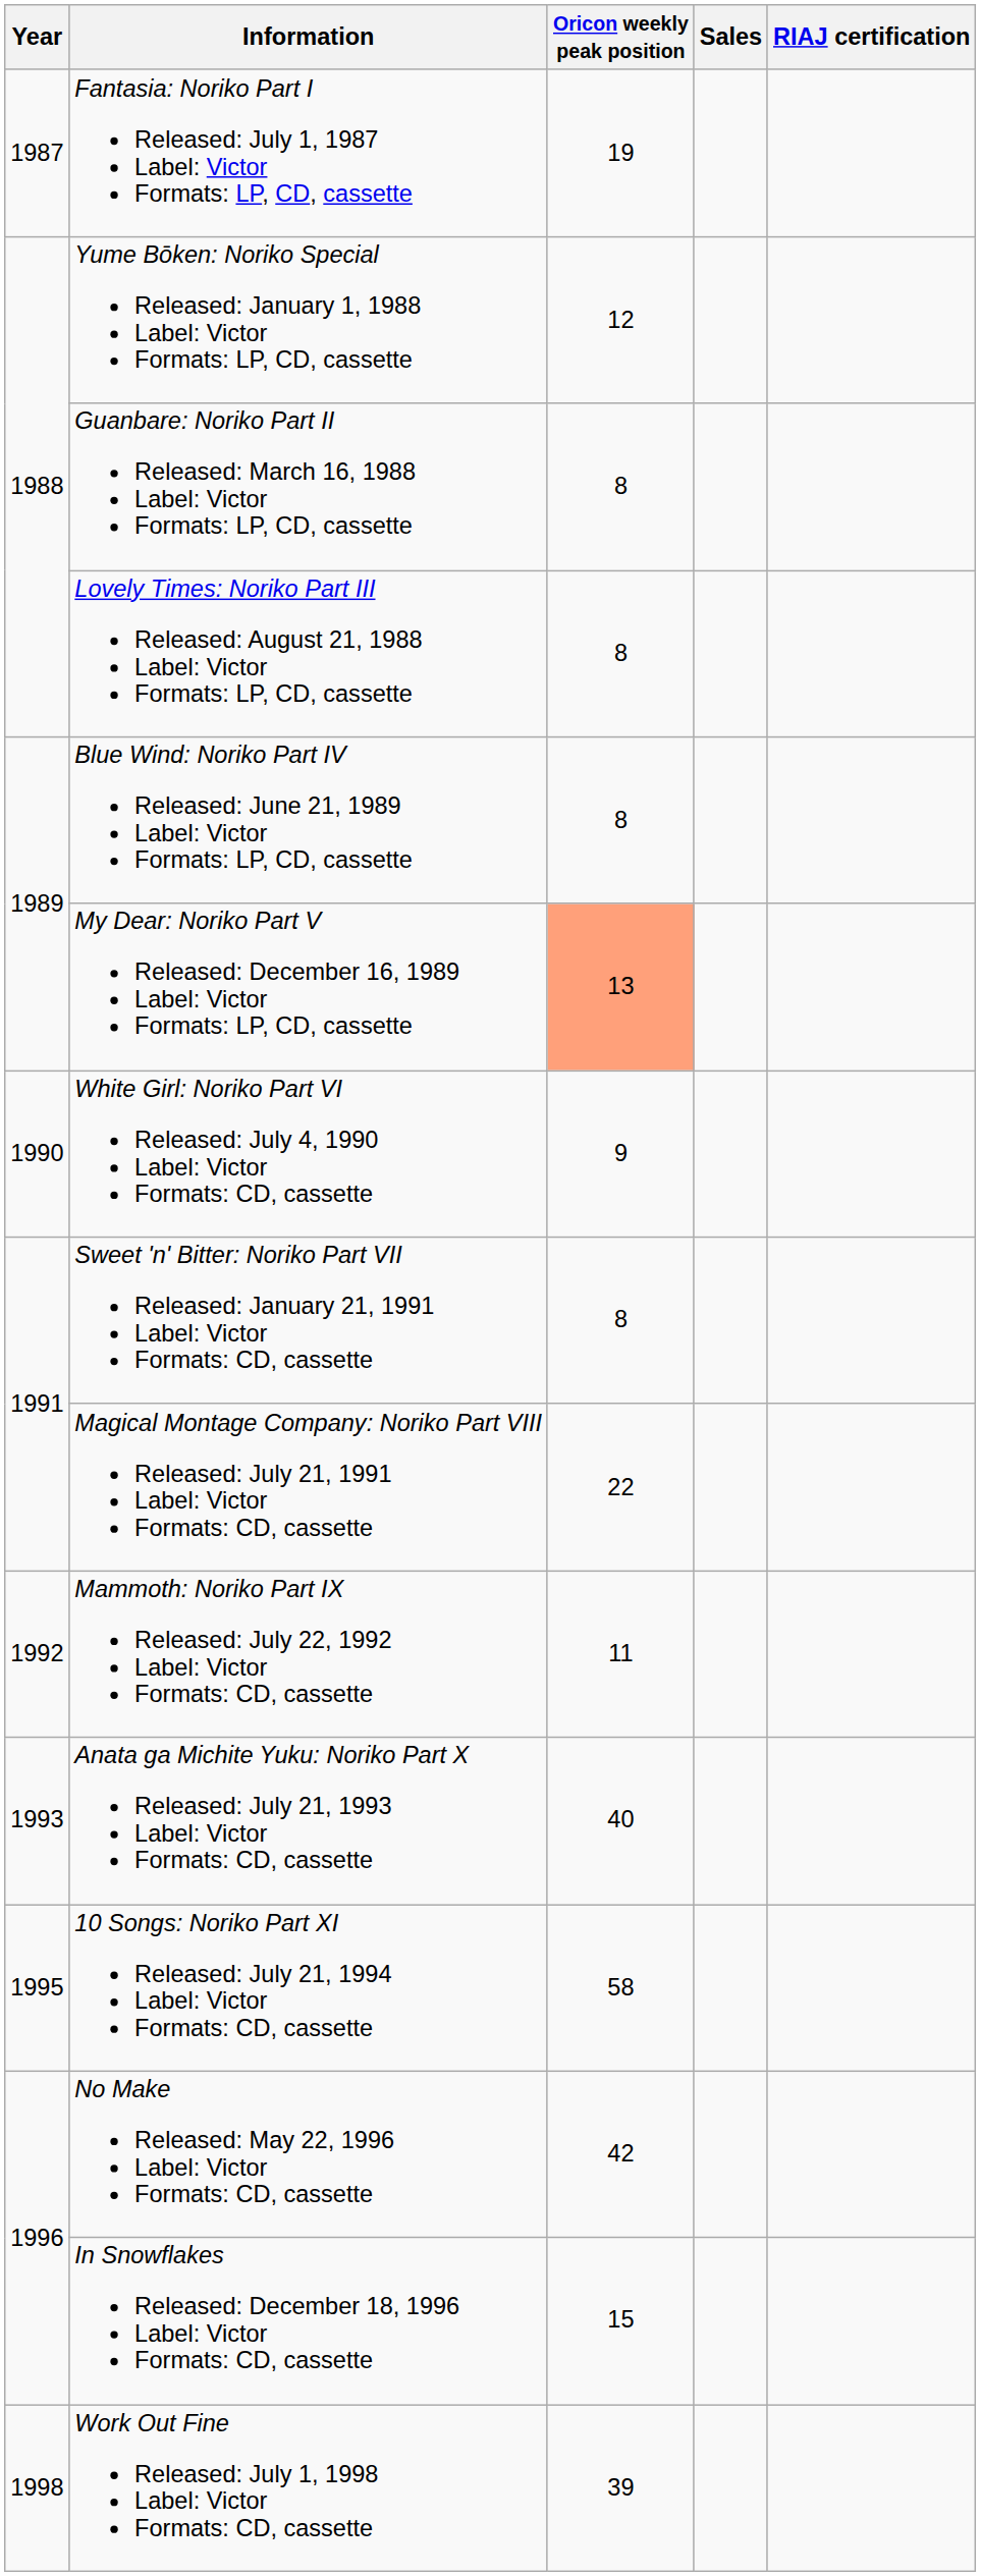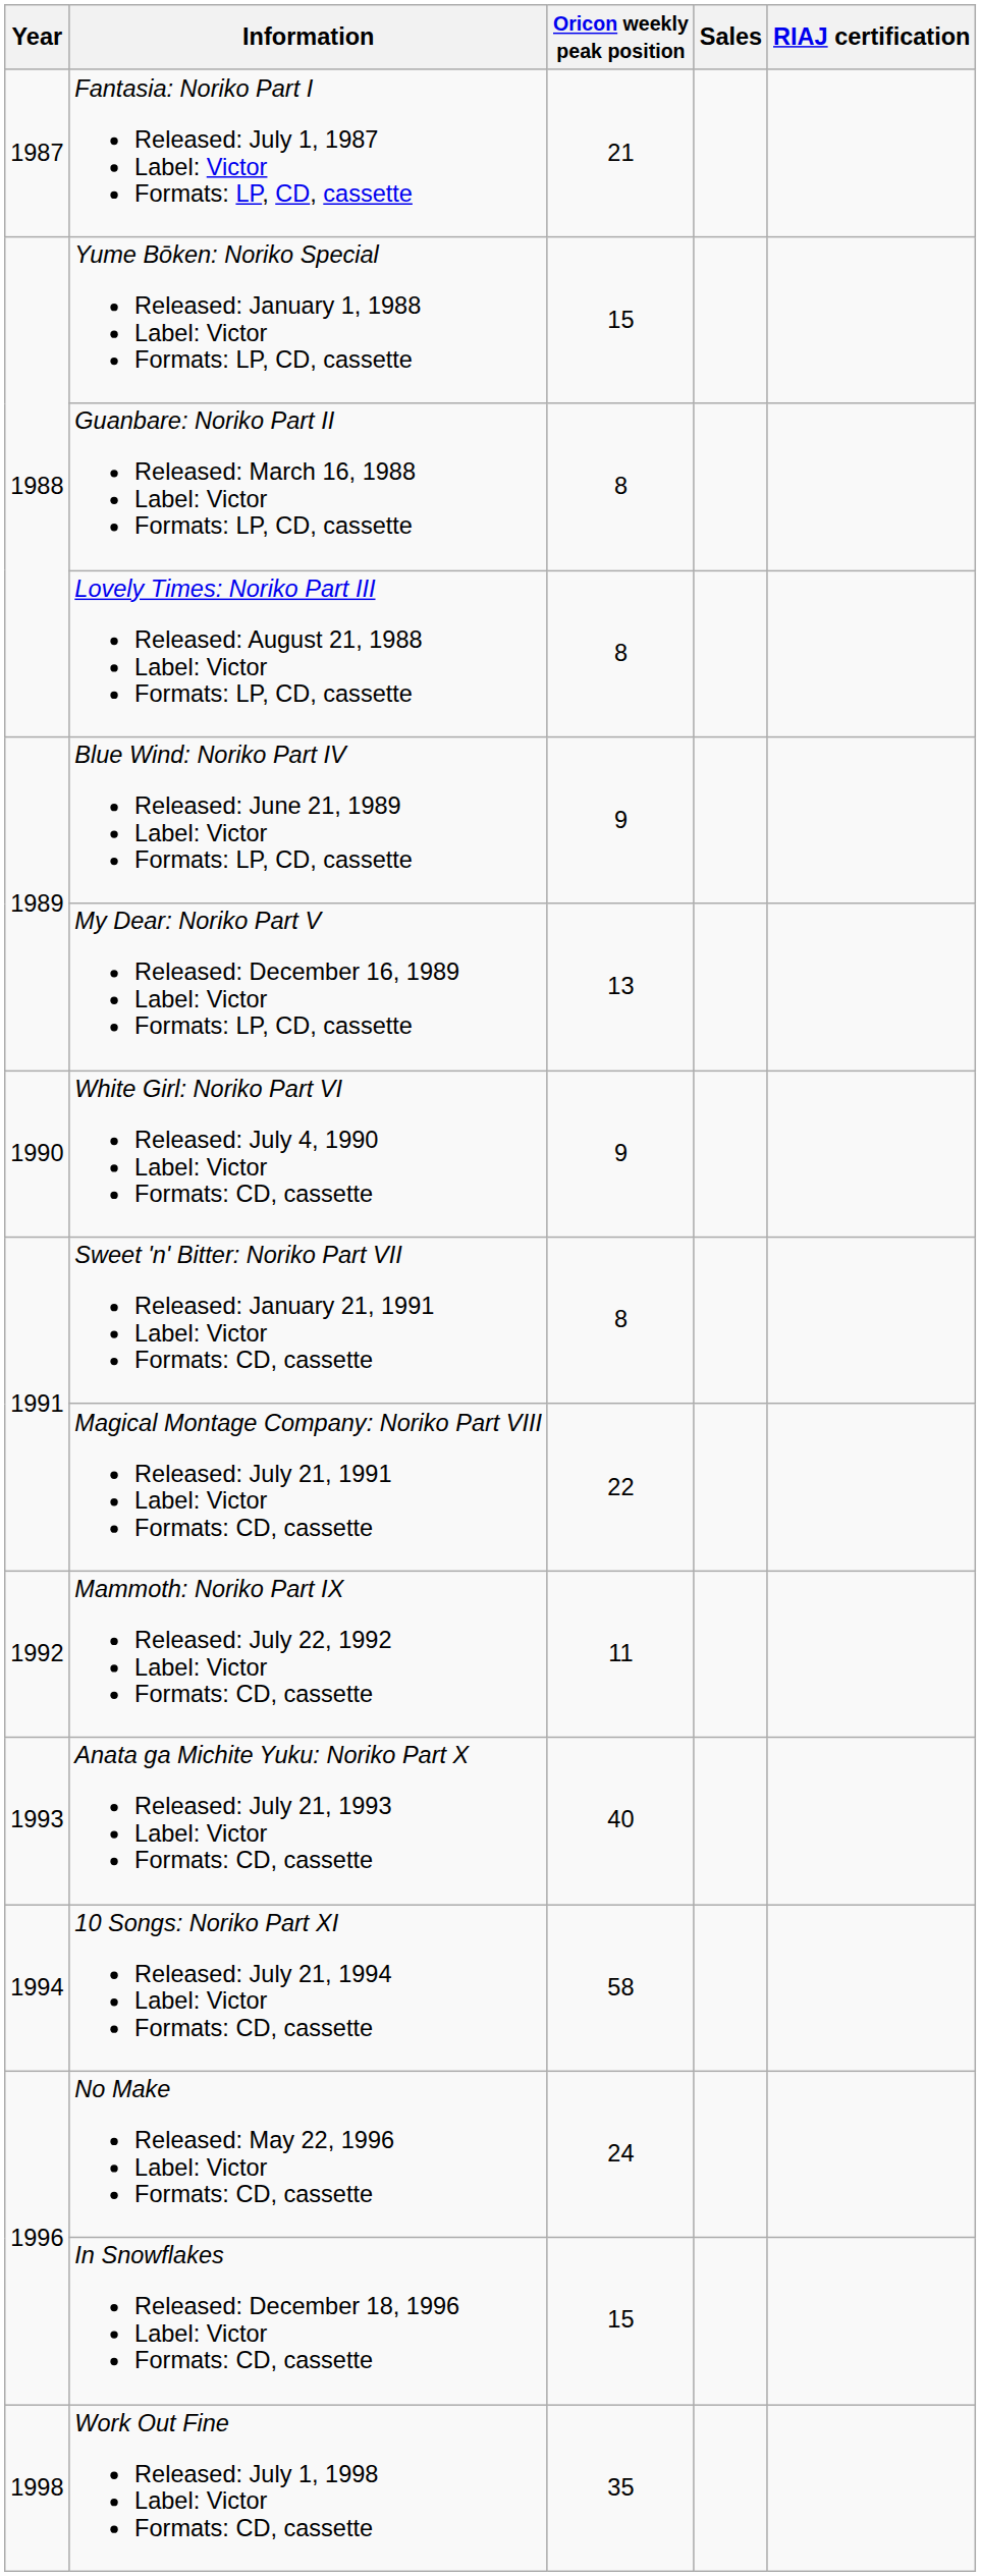row 2 | Oricon weekly peak position: 19 -> 21
row 3 | Oricon weekly peak position: 12 -> 15
row 6 | Oricon weekly peak position: 8 -> 9
row 7 | Oricon weekly peak position: lightsalmon background -> no background
row 13 | Year: 1995 -> 1994
row 14 | Oricon weekly peak position: 42 -> 24
row 16 | Oricon weekly peak position: 39 -> 35
